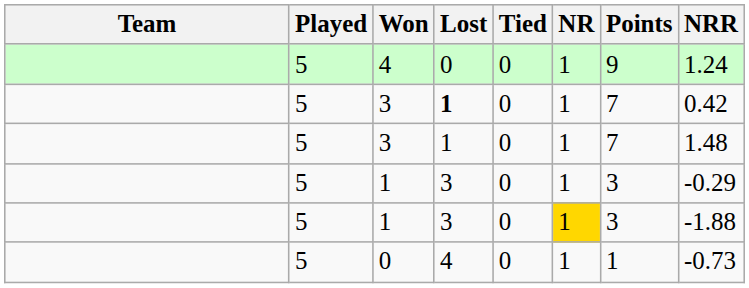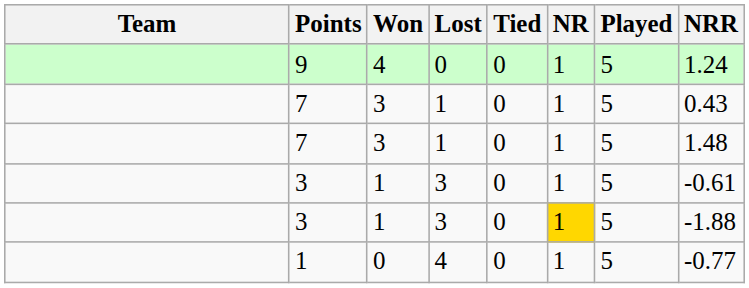columns swapped: Played <-> Points
row 3 | Lost: bold -> normal
row 3 | NRR: 0.42 -> 0.43
row 5 | NRR: -0.29 -> -0.61
row 7 | NRR: -0.73 -> -0.77
